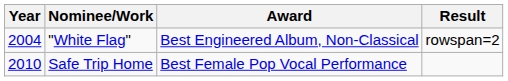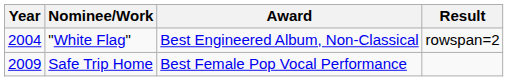Safe Trip Home | Year: 2010 -> 2009
